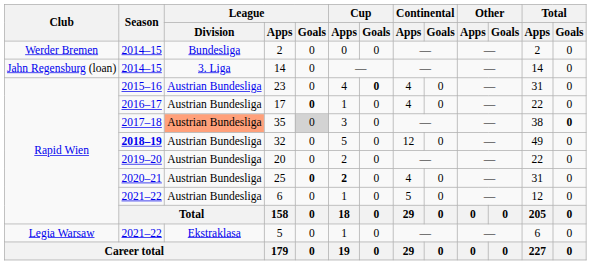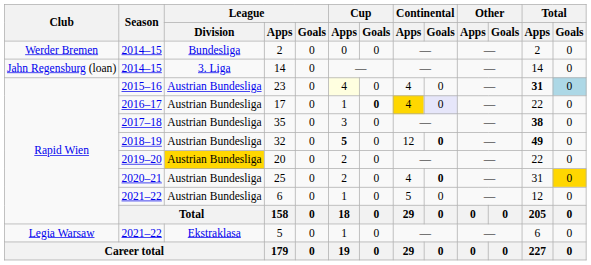23 | Cup / Apps: no background -> lightyellow background
23 | Cup / Goals: bold -> normal
23 | Total / Apps: normal -> bold
23 | Total / Goals: no background -> lightblue background
17 | League / Goals: bold -> normal
17 | Cup / Goals: normal -> bold
17 | Continental / Apps: no background -> gold background
17 | Continental / Goals: no background -> lavender background
35 | League / Division: lightsalmon background -> no background
35 | League / Goals: lightgrey background -> no background
35 | Total / Apps: normal -> bold
35 | Total / Goals: bold -> normal
32 | Season: bold -> normal
32 | Cup / Apps: normal -> bold
32 | Continental / Goals: normal -> bold
32 | Total / Apps: normal -> bold
20 | League / Division: no background -> gold background
25 | League / Goals: bold -> normal
25 | Cup / Apps: bold -> normal
25 | Continental / Goals: normal -> bold
25 | Total / Goals: no background -> gold background
